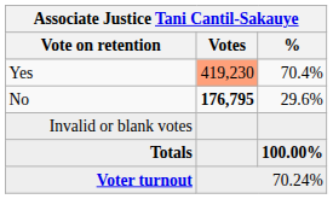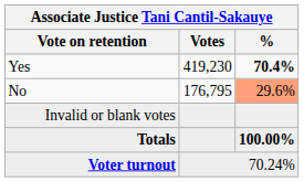Yes | Votes: lightsalmon background -> no background
Yes | %: normal -> bold
No | Votes: bold -> normal
No | %: no background -> lightsalmon background
